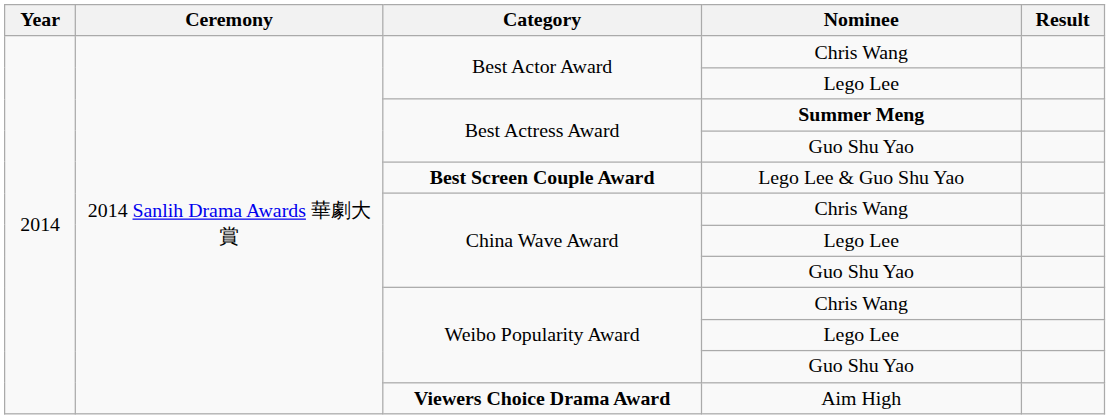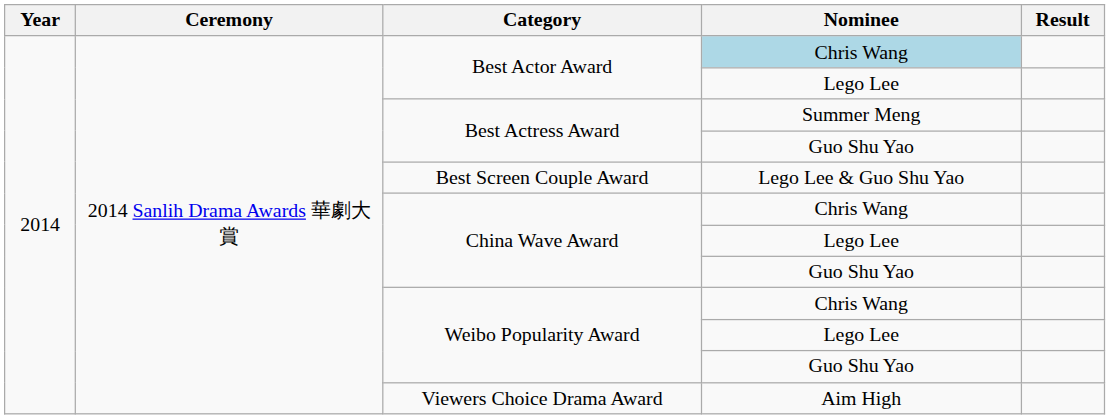Best Actor Award / Chris Wang | Nominee: no background -> lightblue background
Best Actress Award / Summer Meng | Nominee: bold -> normal
Best Screen Couple Award | Category: bold -> normal
Viewers Choice Drama Award | Category: bold -> normal
